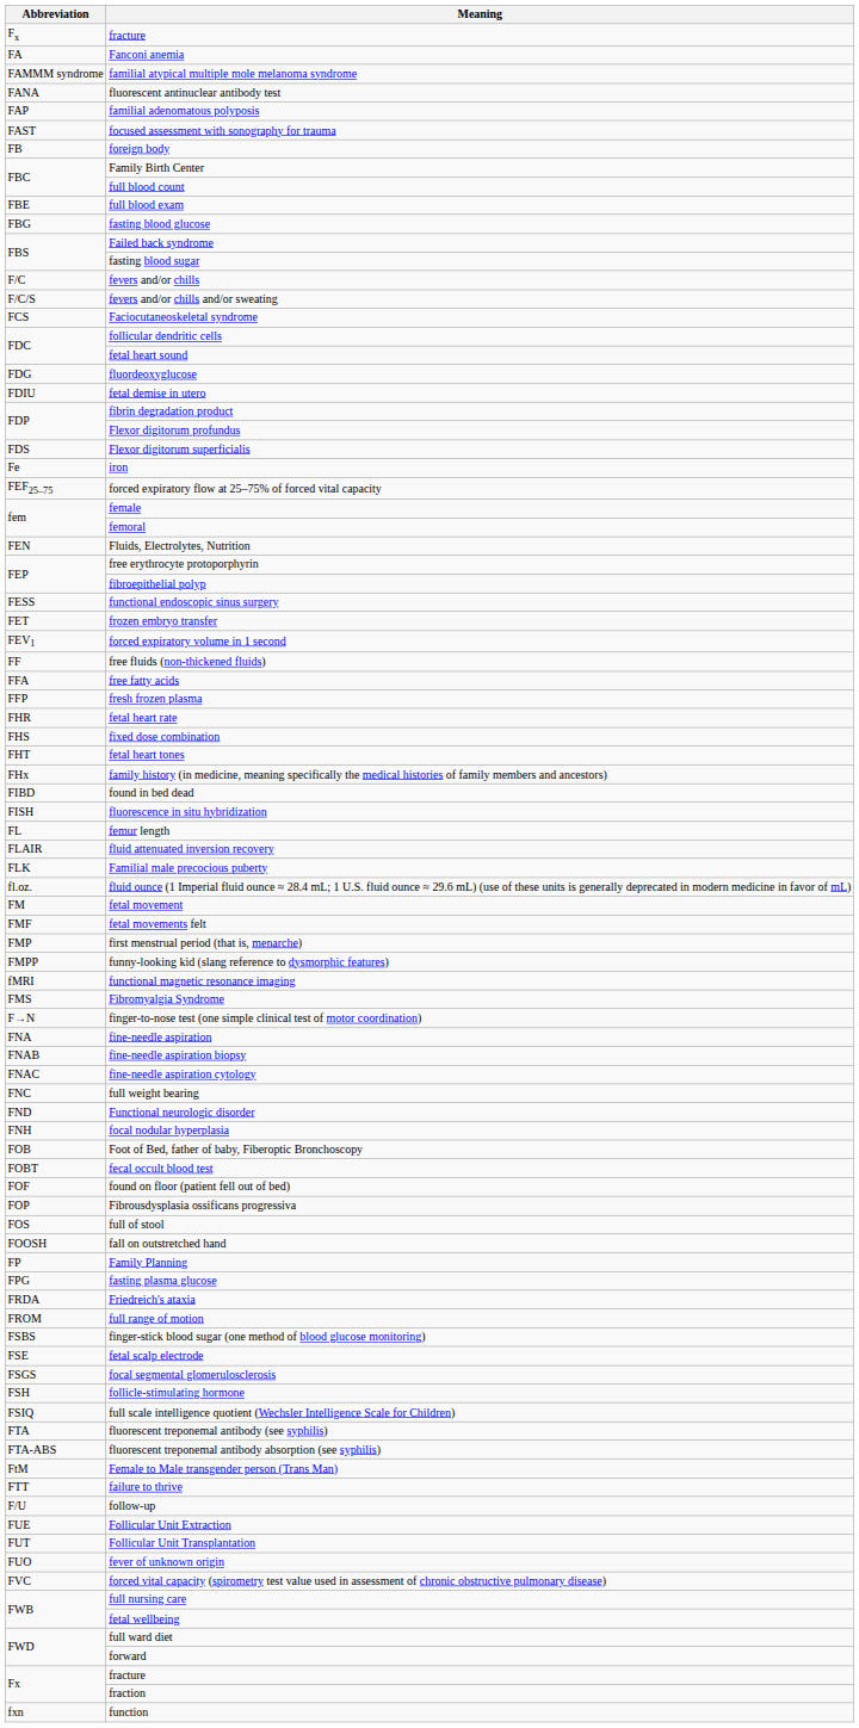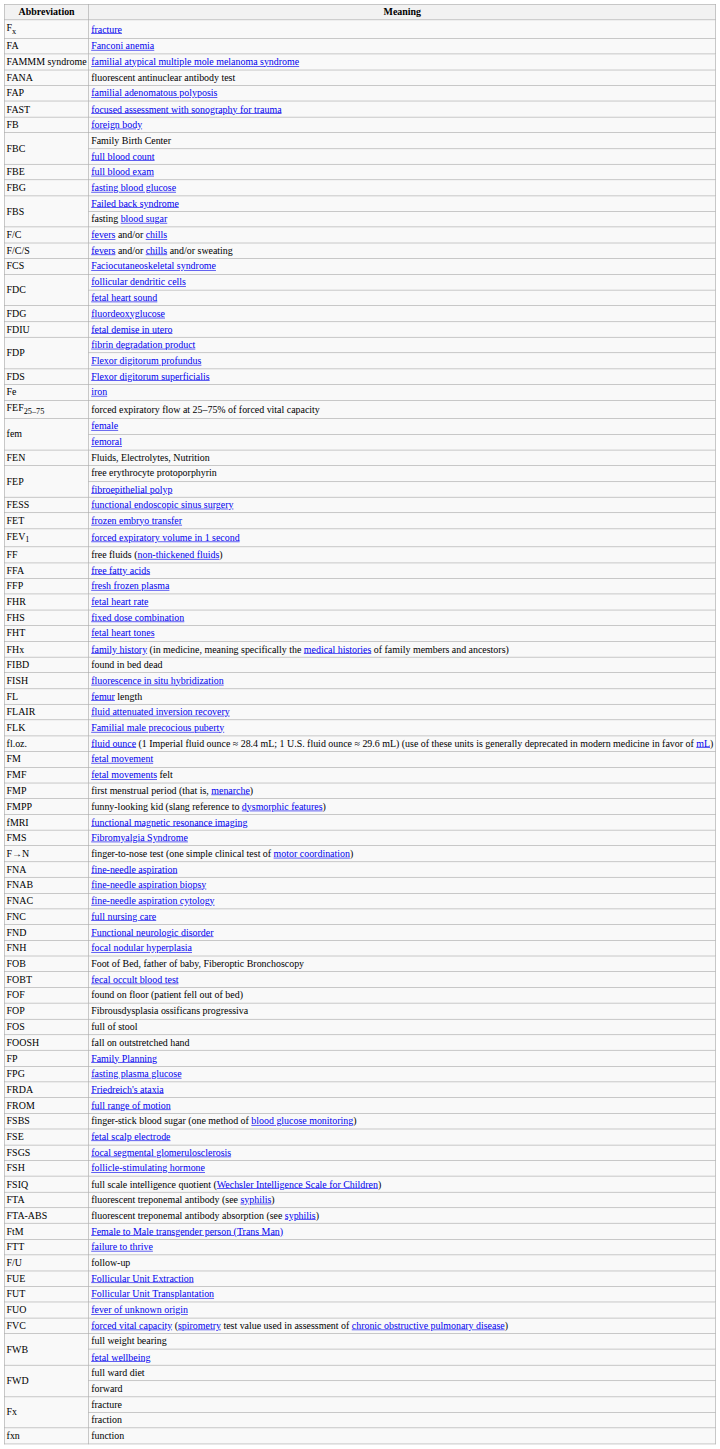row 58 | Meaning: full weight bearing -> full nursing care
row 85 | Meaning: full nursing care -> full weight bearing
